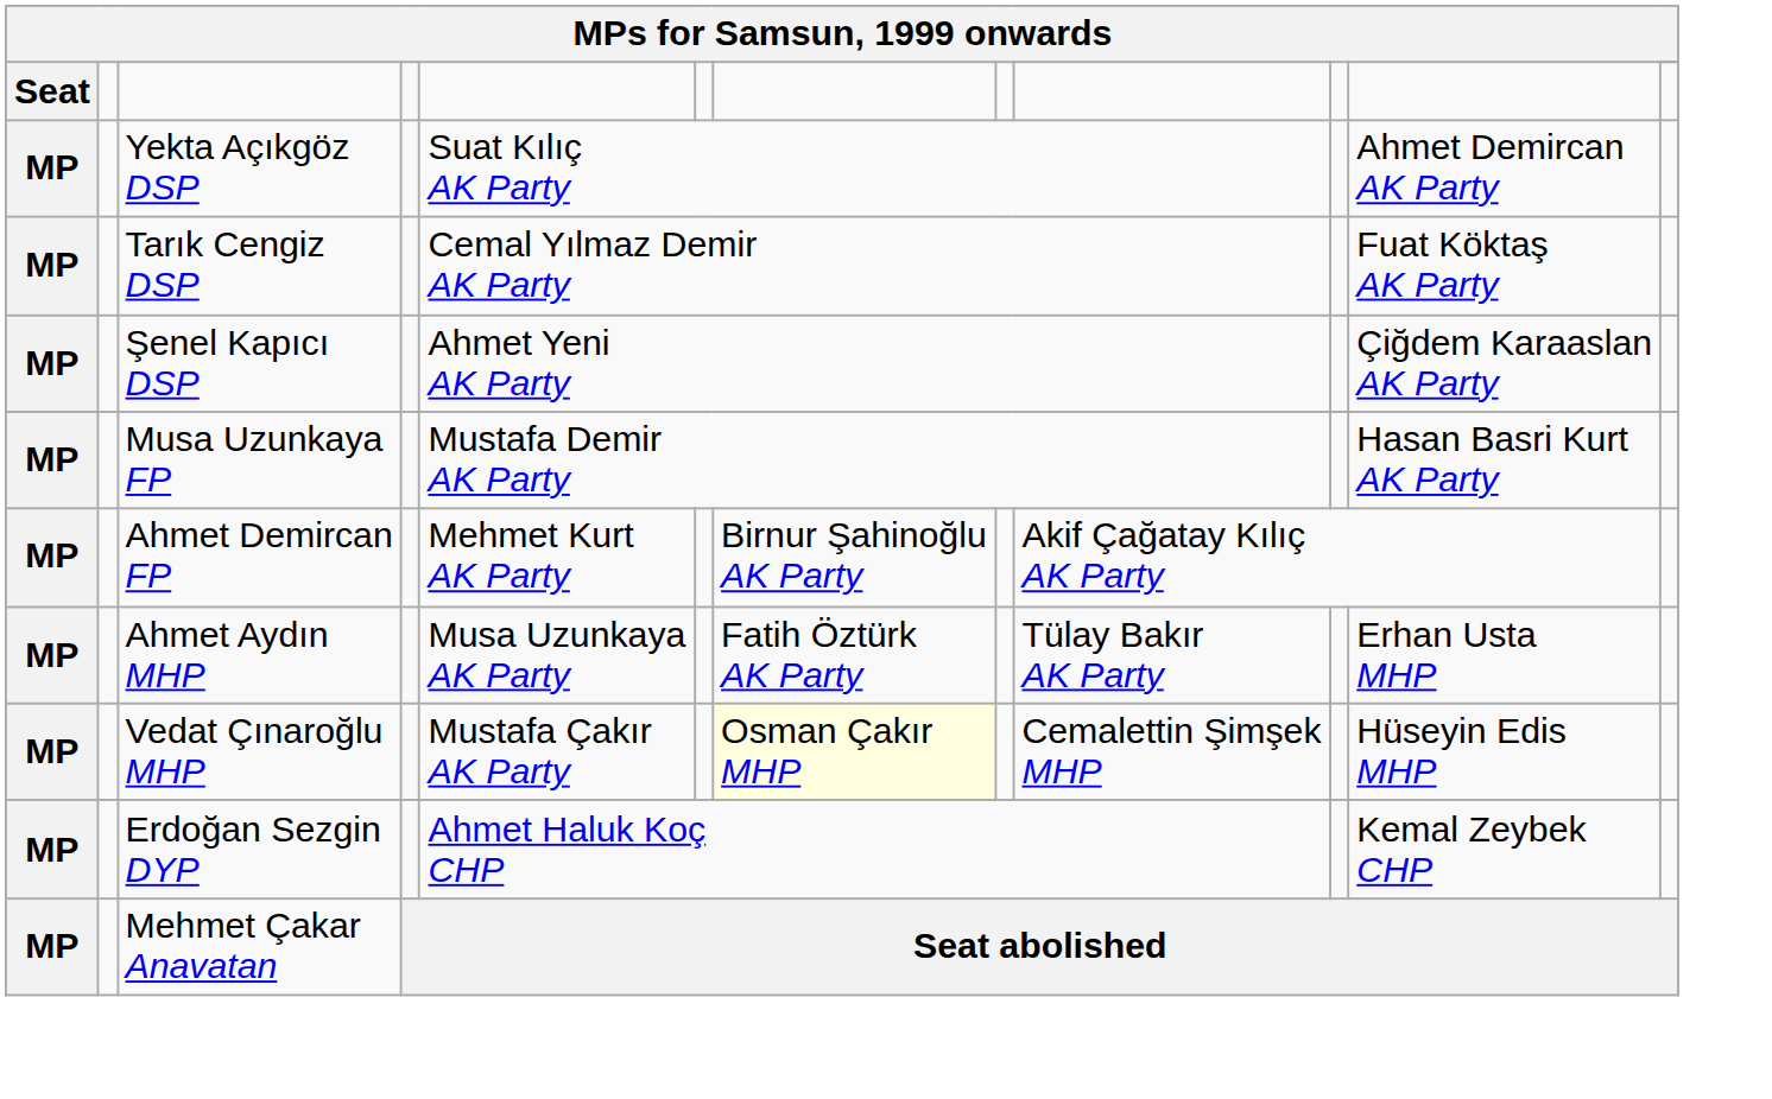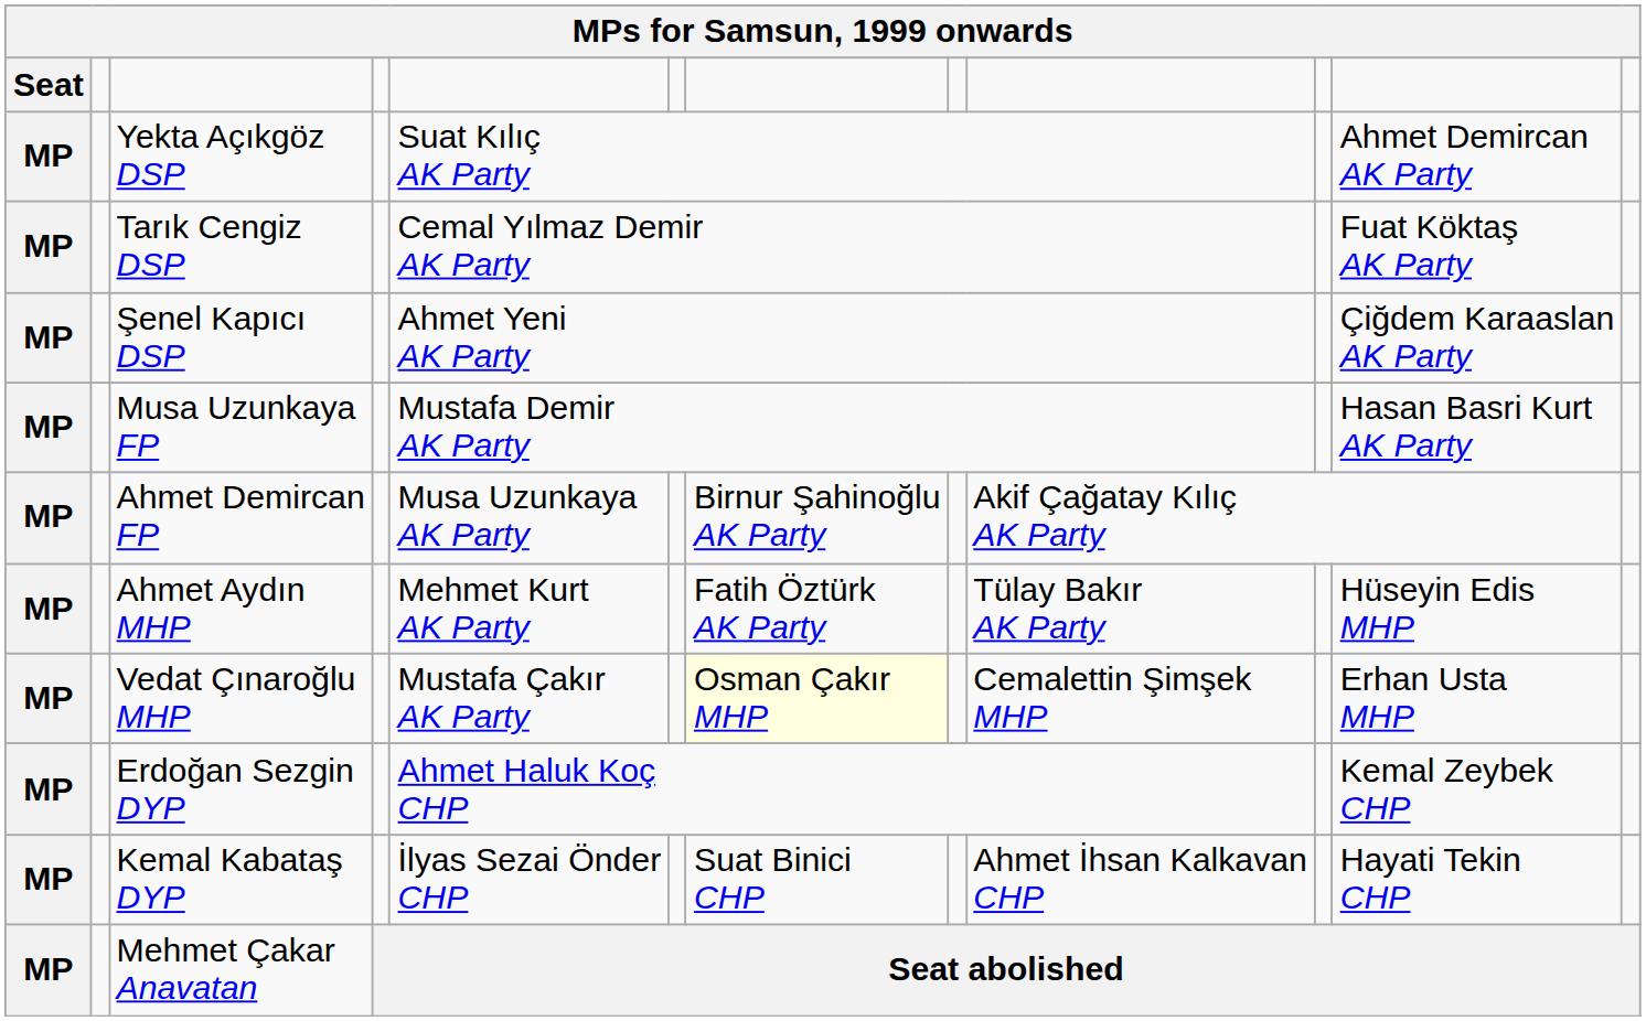Ahmet Demircan FP | column 5: Mehmet Kurt AK Party -> Musa Uzunkaya AK Party
Ahmet Aydın MHP | column 5: Musa Uzunkaya AK Party -> Mehmet Kurt AK Party
Ahmet Aydın MHP | column 11: Erhan Usta MHP -> Hüseyin Edis MHP
Vedat Çınaroğlu MHP | column 11: Hüseyin Edis MHP -> Erhan Usta MHP
+ row: MP | Kemal Kabataş DYP | İlyas Sezai Önder CHP | Suat Binici CHP | Ahmet İhsan Kalkavan CHP | Hayati Tekin CHP
